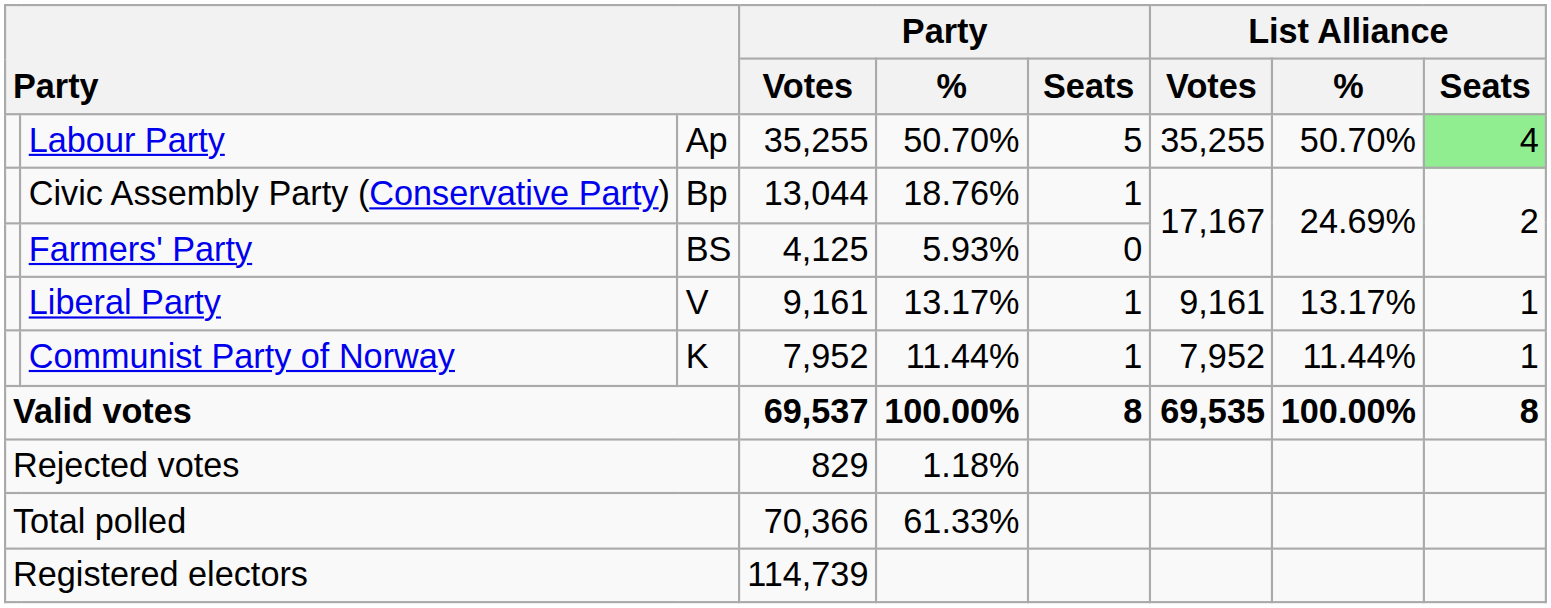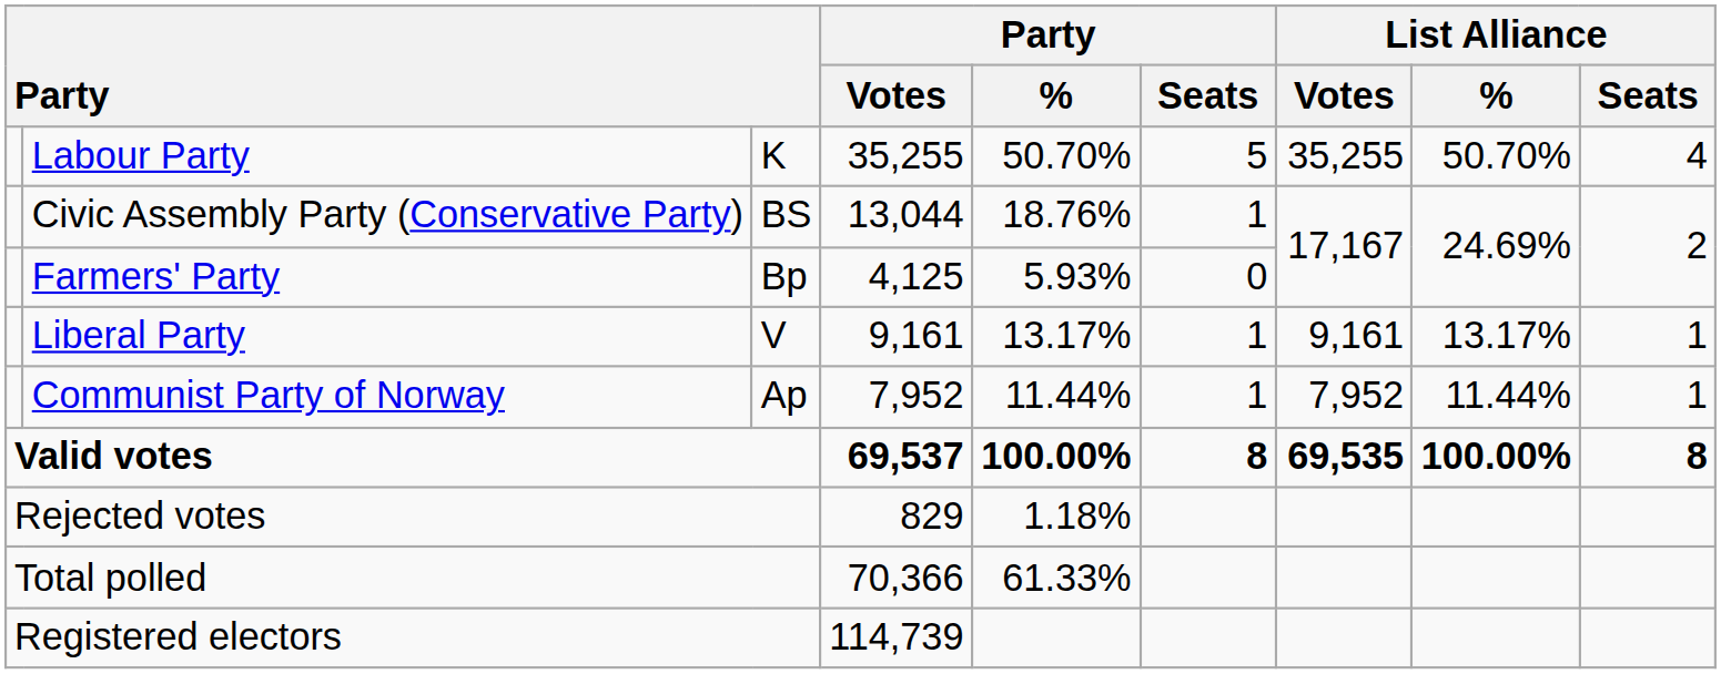Labour Party | column 3: Ap -> K
Labour Party | List Alliance / Seats: lightgreen background -> no background
Civic Assembly Party (Conservative Party) | column 3: Bp -> BS
Farmers' Party | column 3: BS -> Bp
Communist Party of Norway | column 3: K -> Ap
